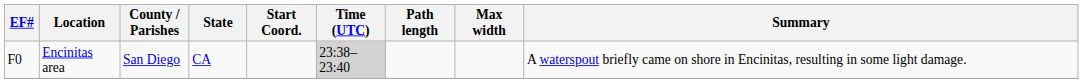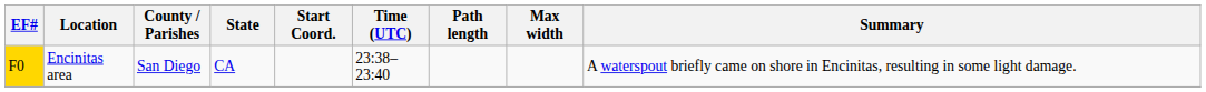Encinitas area | EF#: no background -> gold background
Encinitas area | Time (UTC): lightgrey background -> no background
